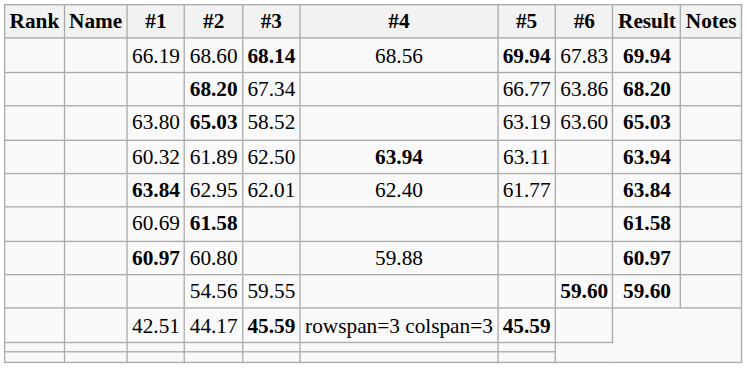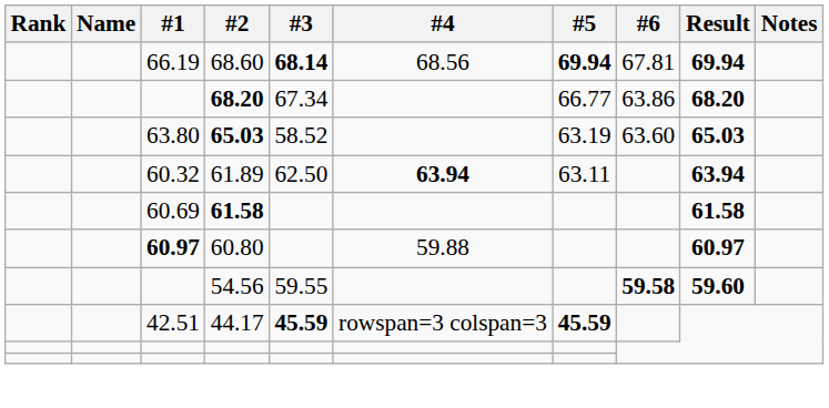68.60 | #6: 67.83 -> 67.81
- row: 63.84 | 62.95 | 62.01 | 62.40 | 61.77 | 63.84
54.56 | #6: 59.60 -> 59.58
